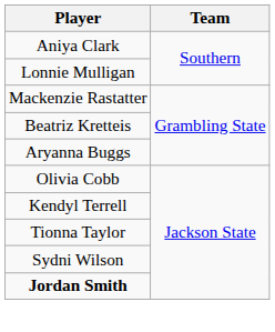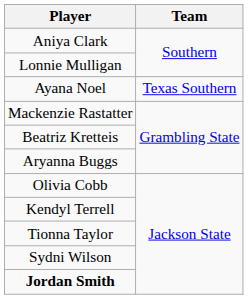+ row: Ayana Noel | Texas Southern
